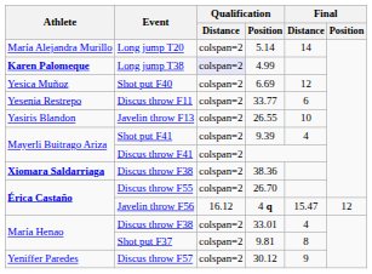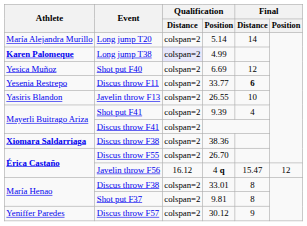Discus throw F11 | Final / Distance: normal -> bold
Discus throw F38 / 33.01 | Final / Distance: 4 -> 8
